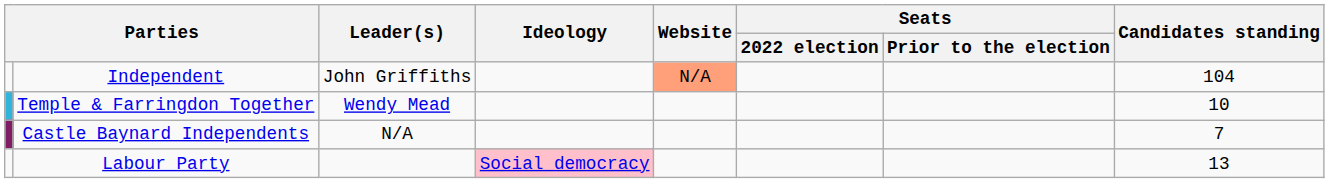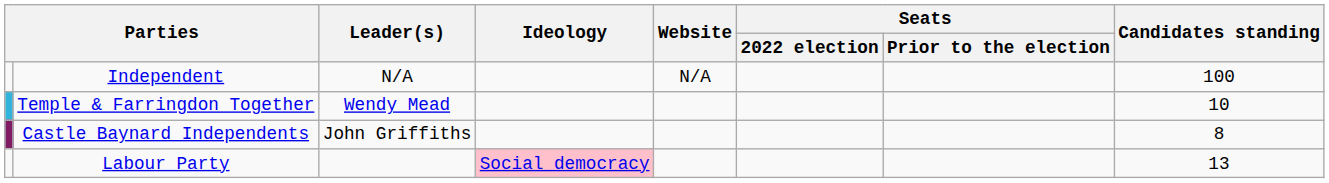Independent | Leader(s): John Griffiths -> N/A
Independent | Website: lightsalmon background -> no background
Independent | Candidates standing: 104 -> 100
Castle Baynard Independents | Leader(s): N/A -> John Griffiths
Castle Baynard Independents | Candidates standing: 7 -> 8
